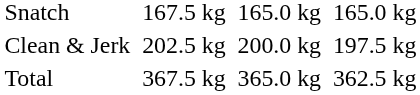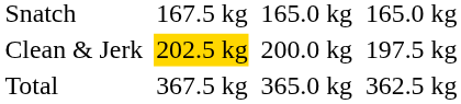Clean & Jerk | column 2: no background -> gold background
